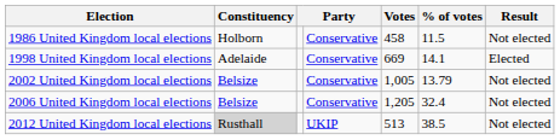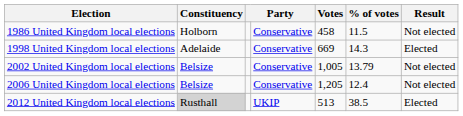1998 United Kingdom local elections | % of votes: 14.1 -> 14.3
2006 United Kingdom local elections | % of votes: 32.4 -> 12.4
2012 United Kingdom local elections | Result: Not elected -> Elected
